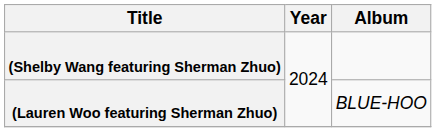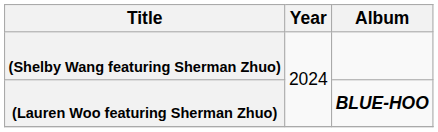(Lauren Woo featuring Sherman Zhuo) | Album: normal -> bold
